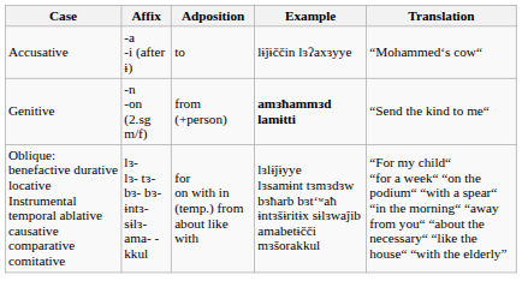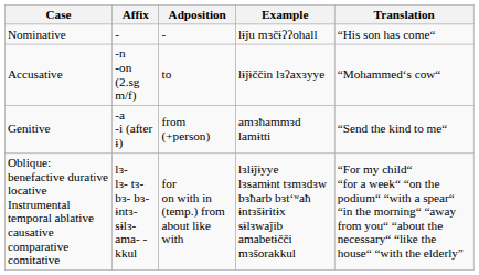+ row: Nominative | - | - | lɨĵu mɜčɨʔʔohall | “His son has come“
Accusative | Affix: -a -i (after ɨ) -> -n -on (2.sg m/f)
Genitive | Affix: -n -on (2.sg m/f) -> -a -i (after ɨ)
Genitive | Example: bold -> normal
